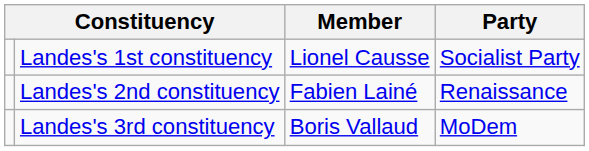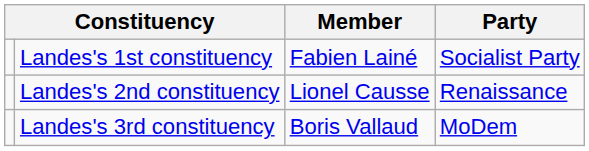Landes's 1st constituency | Member: Lionel Causse -> Fabien Lainé
Landes's 2nd constituency | Member: Fabien Lainé -> Lionel Causse
